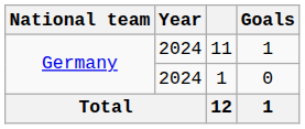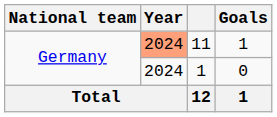11 | Year: no background -> lightsalmon background
